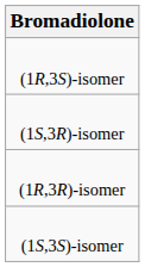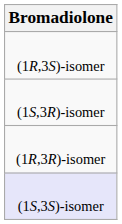row 5 | column 1: no background -> lavender background
